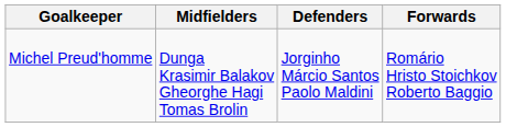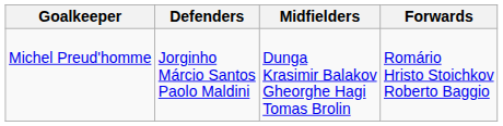columns swapped: Defenders <-> Midfielders
